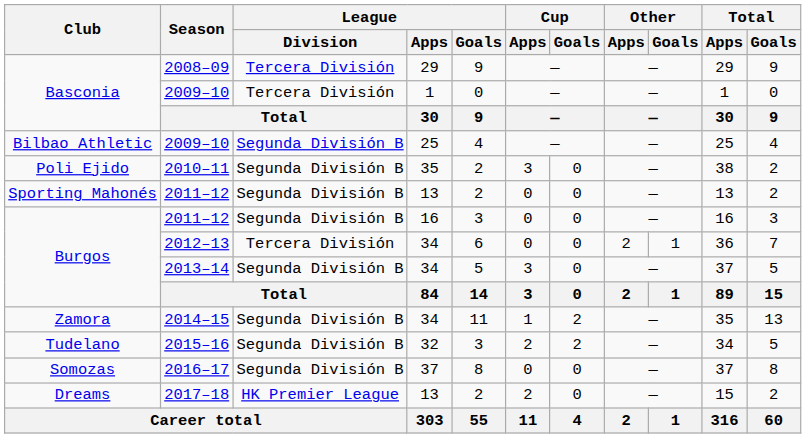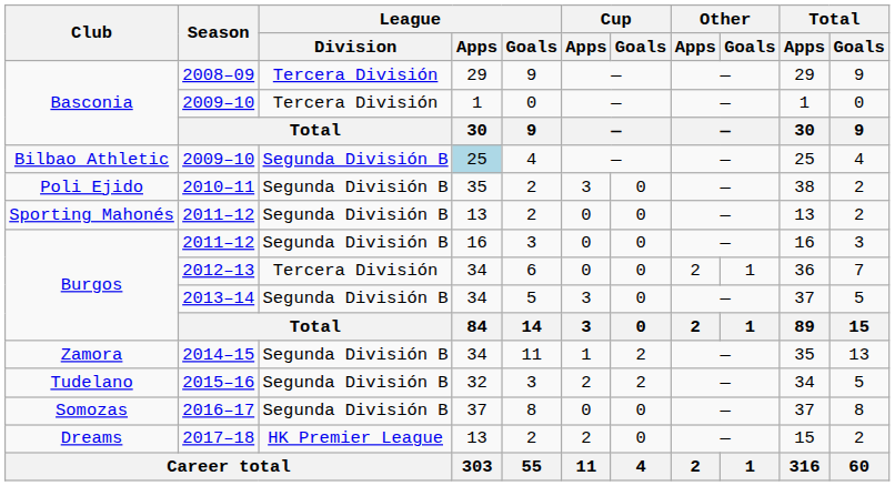Bilbao Athletic / 2009–10 | League / Apps: no background -> lightblue background
